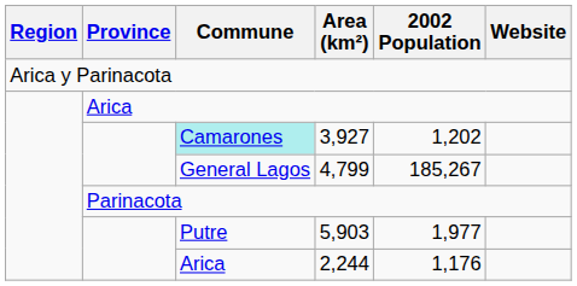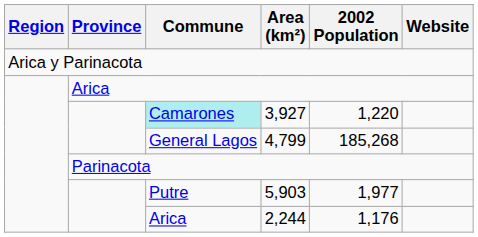3,927 | 2002 Population: 1,202 -> 1,220
4,799 | 2002 Population: 185,267 -> 185,268
